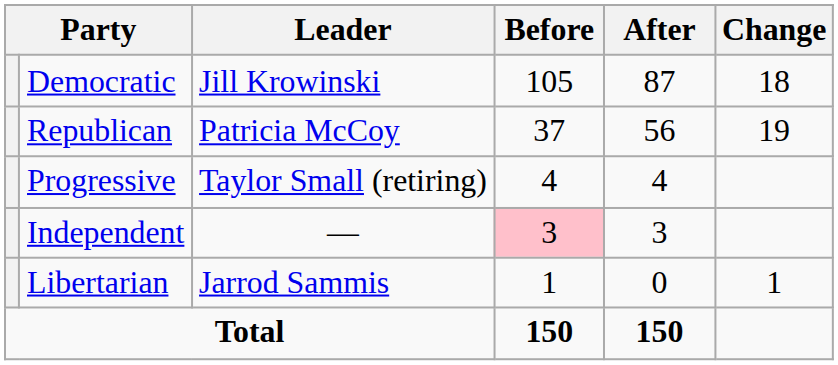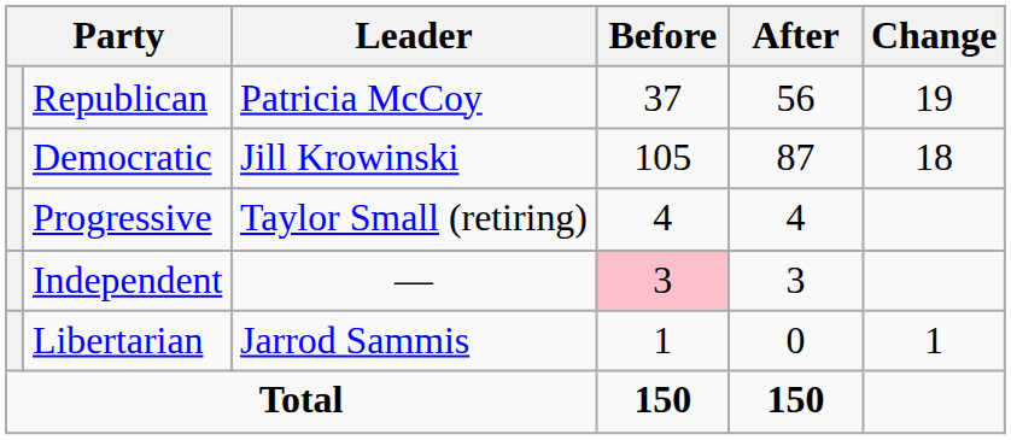rows swapped: Democratic <-> Republican
